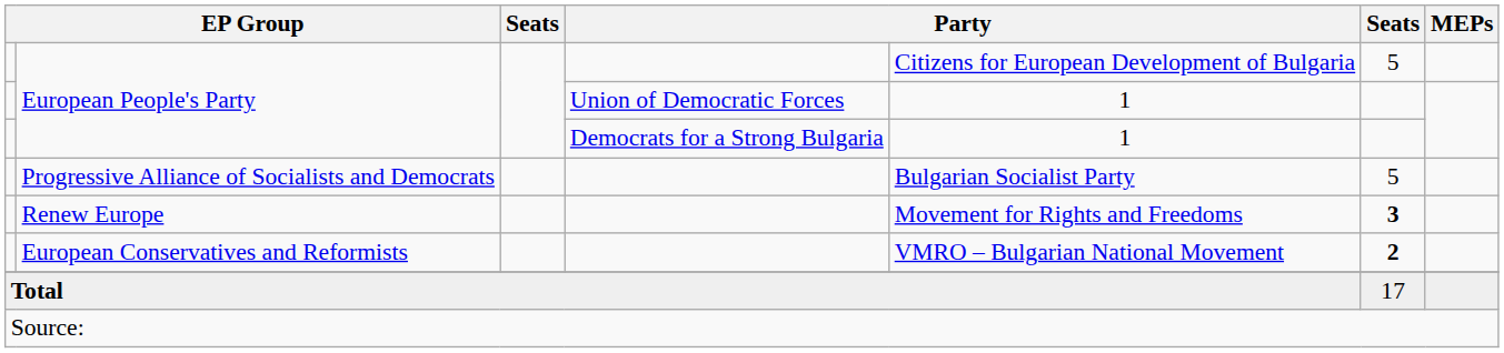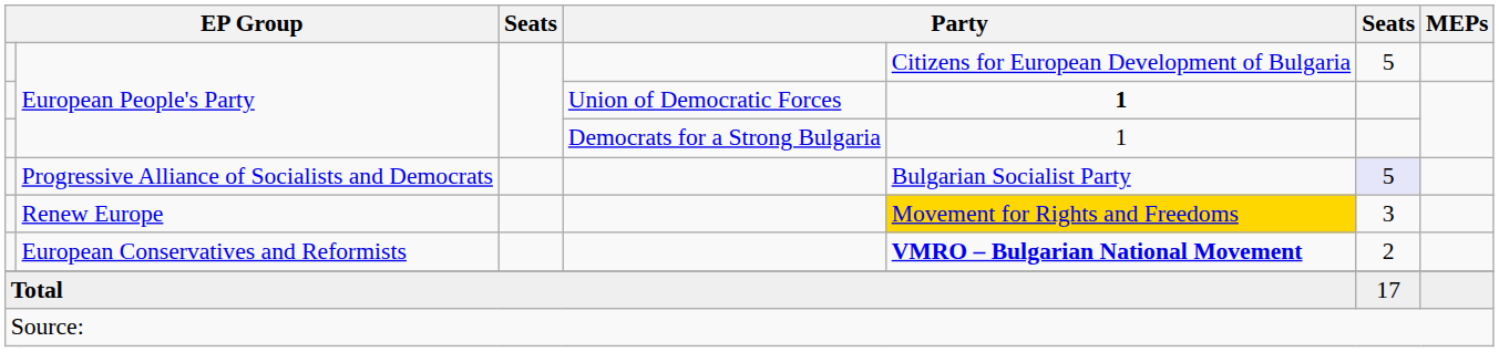European People's Party / Union of Democratic Forces | column 5: normal -> bold
Progressive Alliance of Socialists and Democrats | column 6: no background -> lavender background
Renew Europe | column 5: no background -> gold background
Renew Europe | column 6: bold -> normal
European Conservatives and Reformists | column 5: normal -> bold
European Conservatives and Reformists | column 6: bold -> normal
